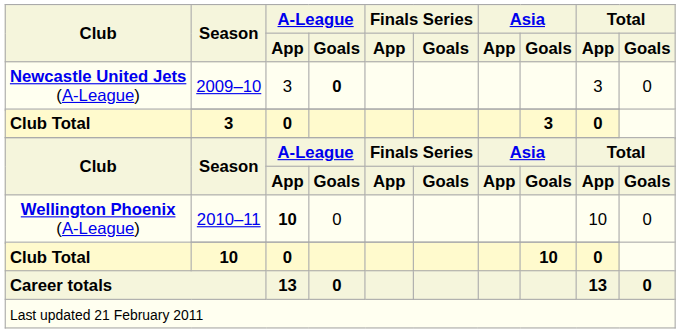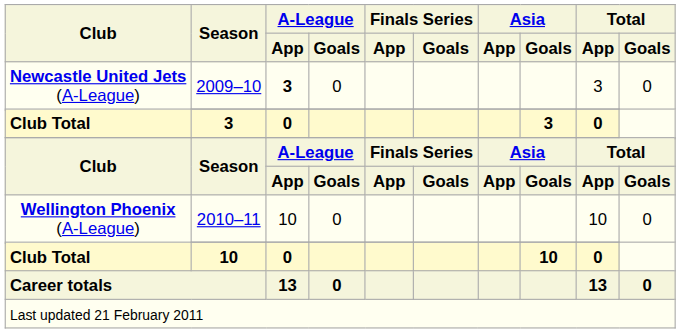Newcastle United Jets (A-League) / 2009–10 | A-League / App: normal -> bold
Newcastle United Jets (A-League) / 2009–10 | A-League / Goals: bold -> normal
Wellington Phoenix (A-League) / 2010–11 | A-League / App: bold -> normal
